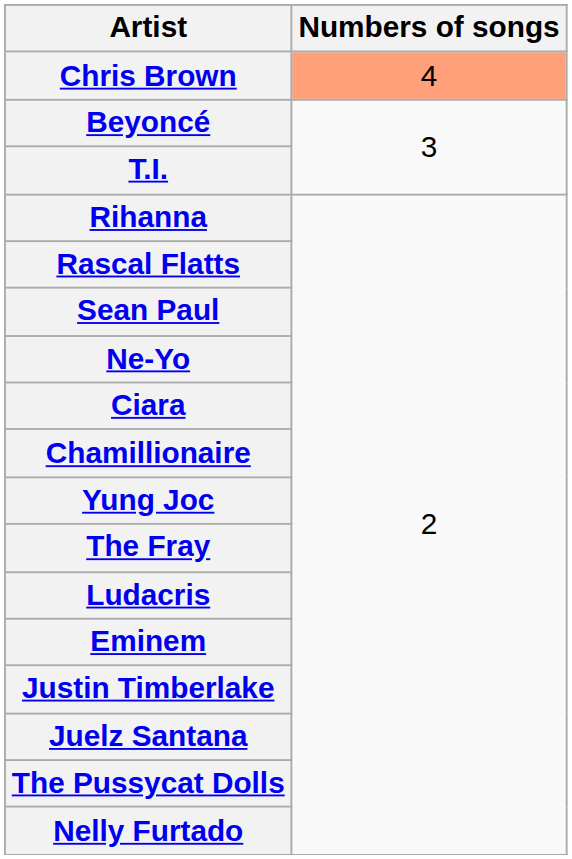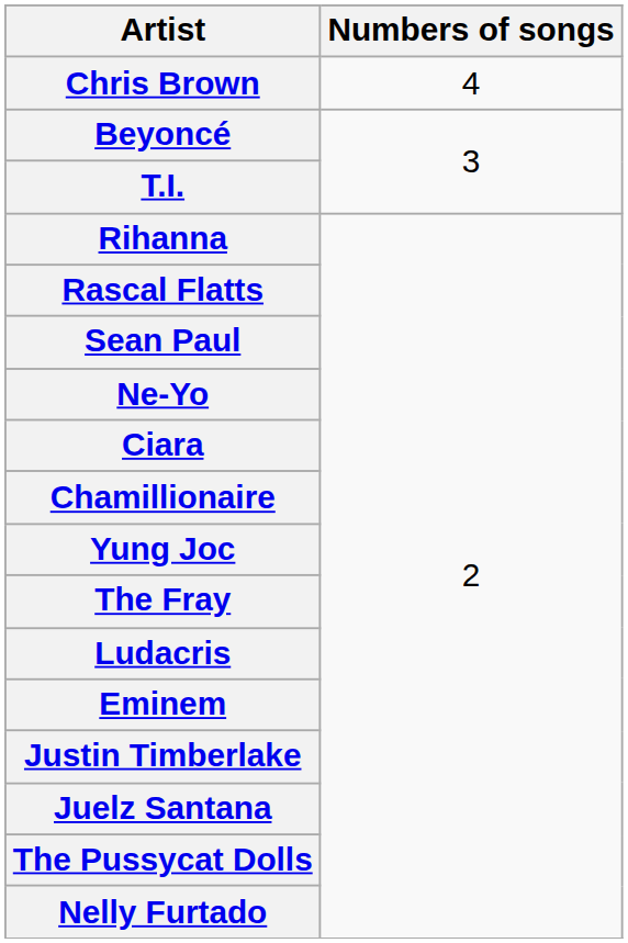Chris Brown | Numbers of songs: lightsalmon background -> no background
